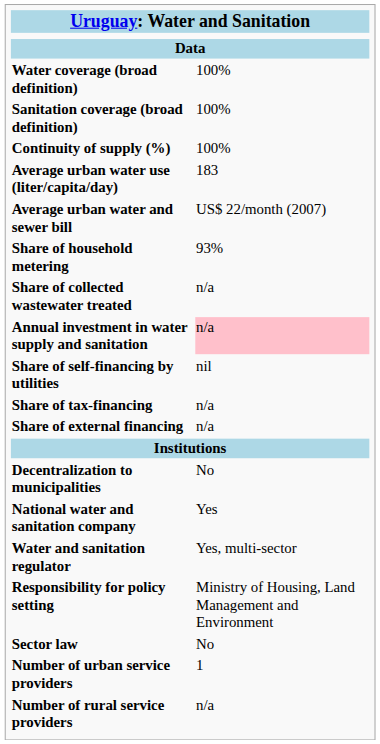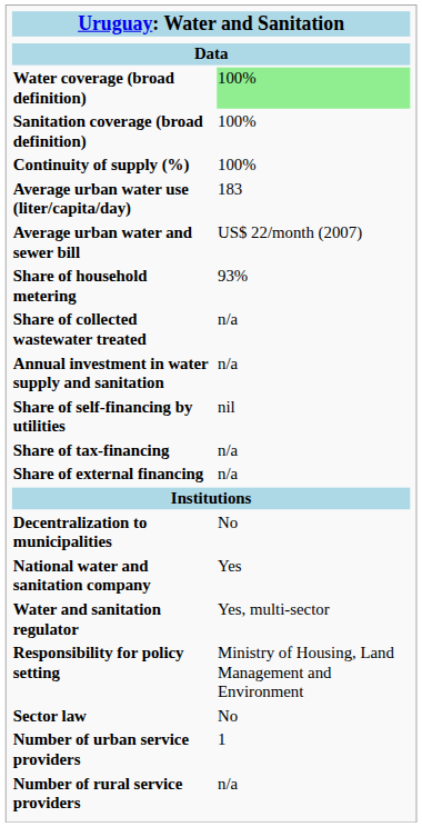Water coverage (broad definition) | column 2: no background -> lightgreen background
Annual investment in water supply and sanitation | column 2: pink background -> no background
